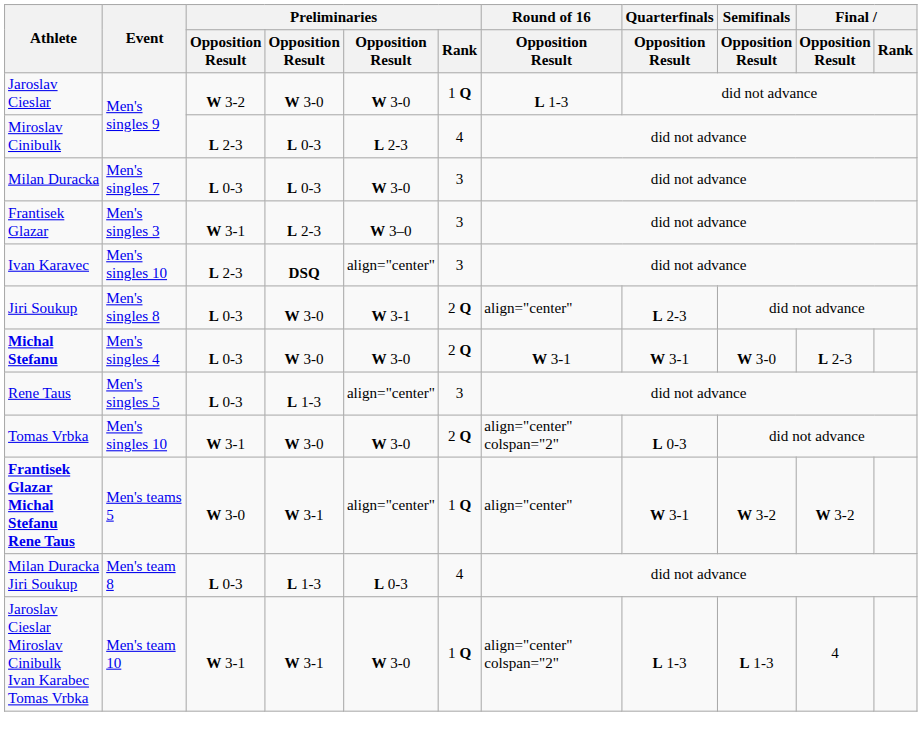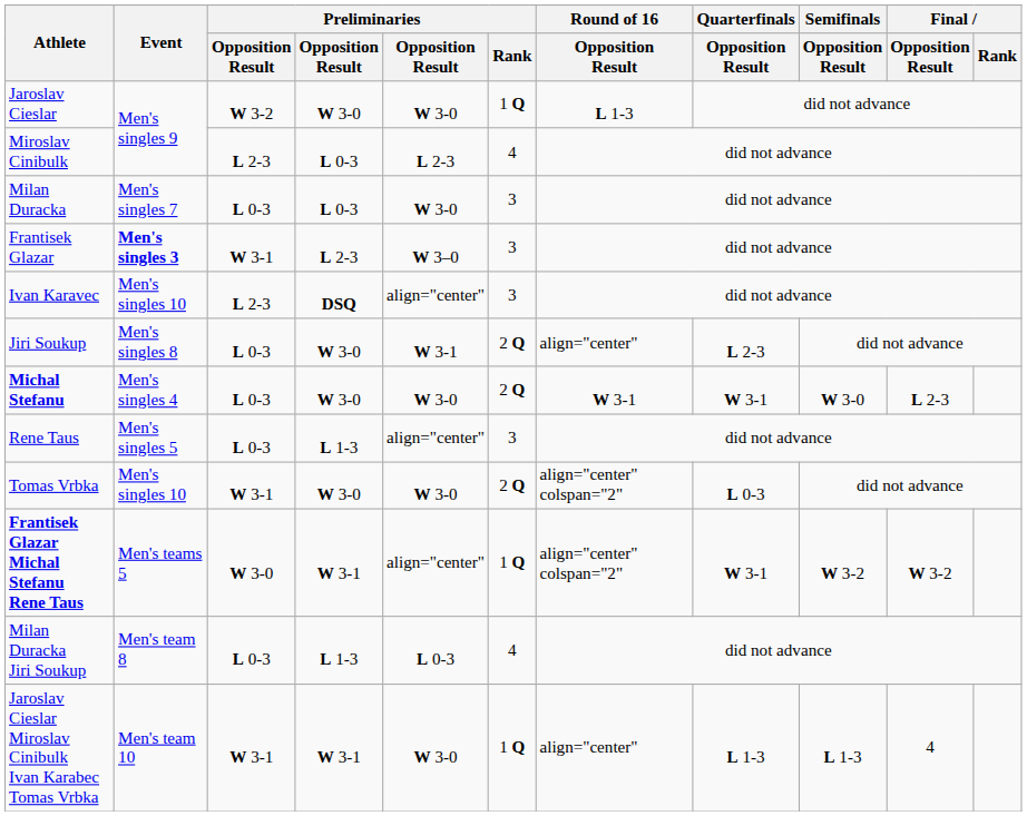Frantisek Glazar | Event: normal -> bold
Frantisek Glazar Michal Stefanu Rene Taus | Round of 16 / Opposition Result: align="center" -> align="center" colspan="2"
Jaroslav Cieslar Miroslav Cinibulk Ivan Karabec Tomas Vrbka | Round of 16 / Opposition Result: align="center" colspan="2" -> align="center"
